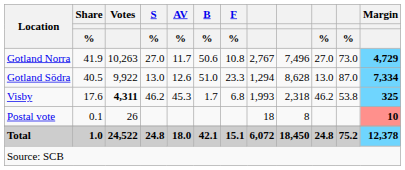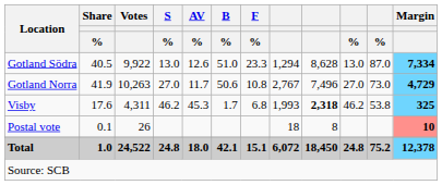rows swapped: Gotland Norra <-> Gotland Södra
Visby | Votes: bold -> normal
Visby | column 9: normal -> bold
